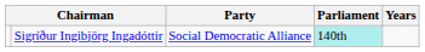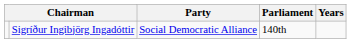Sigríður Ingibjörg Ingadóttir | Parliament: paleturquoise background -> no background
